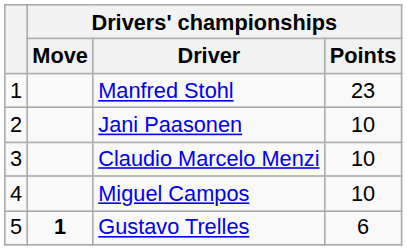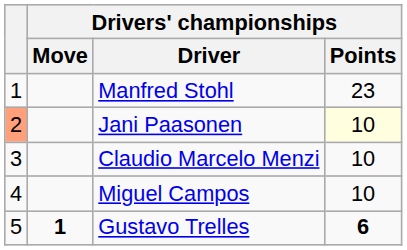Jani Paasonen | column 1: no background -> lightsalmon background
Jani Paasonen | Drivers' championships / Points: no background -> lightyellow background
Gustavo Trelles | Drivers' championships / Points: normal -> bold
